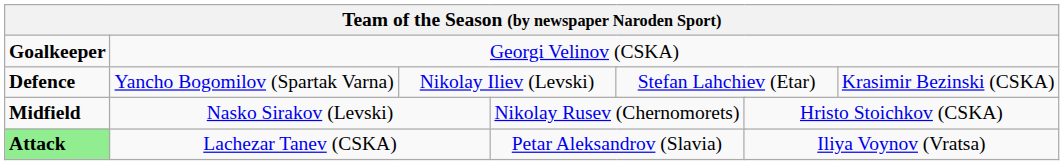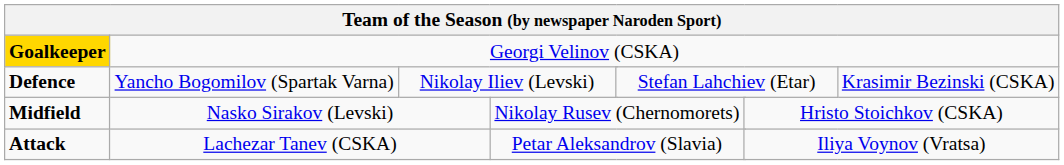Goalkeeper | column 1: no background -> gold background
Attack | column 1: lightgreen background -> no background
